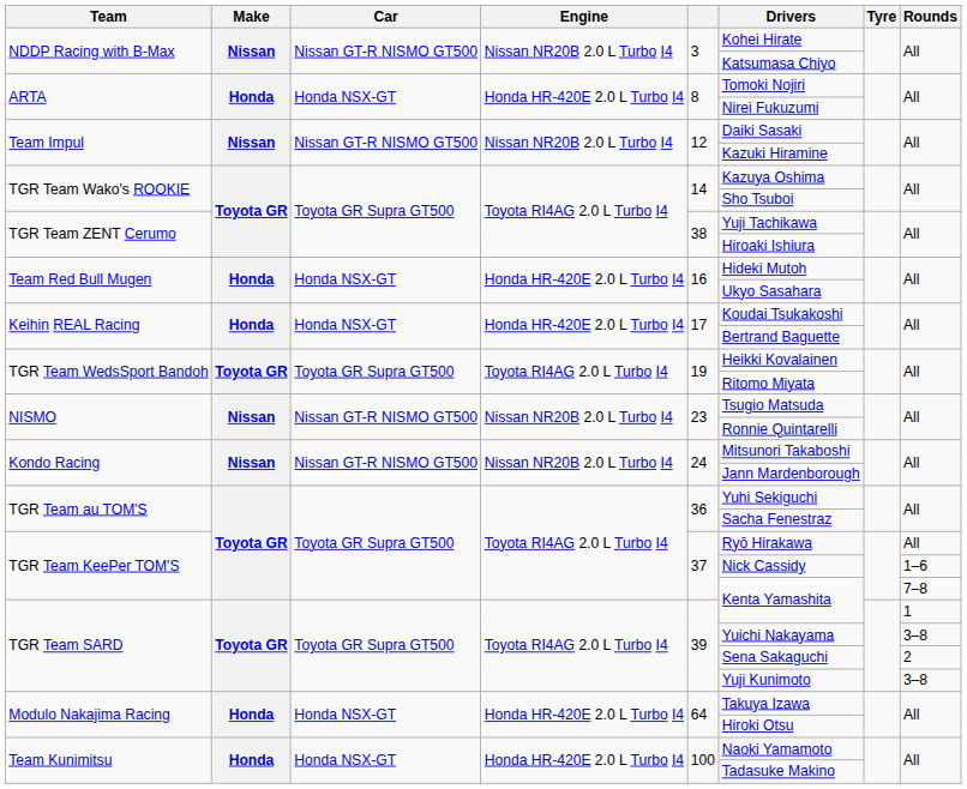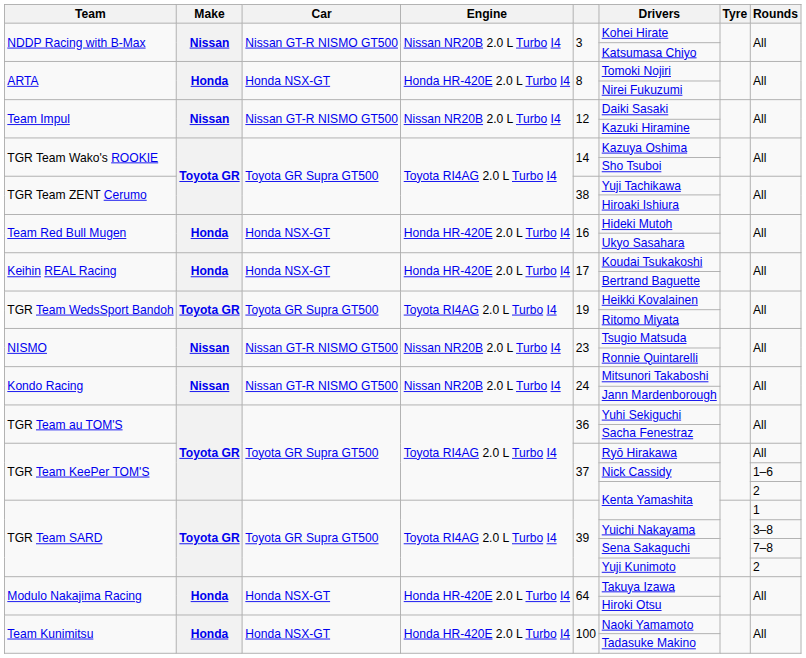row 26 | Rounds: 7–8 -> 2
row 29 | Rounds: 2 -> 7–8
row 30 | Rounds: 3–8 -> 2
